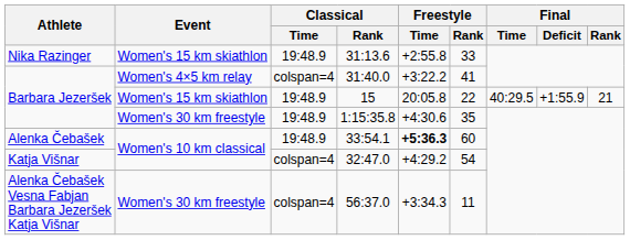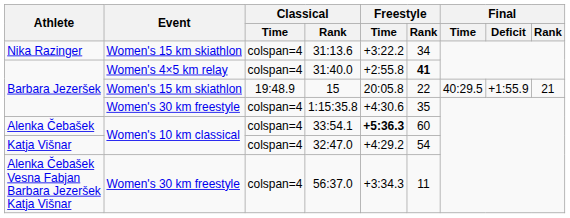31:13.6 | Classical / Time: 19:48.9 -> colspan=4
31:13.6 | Freestyle / Time: +2:55.8 -> +3:22.2
31:13.6 | Freestyle / Rank: 33 -> 34
31:40.0 | Freestyle / Time: +3:22.2 -> +2:55.8
31:40.0 | Freestyle / Rank: normal -> bold
1:15:35.8 | Classical / Time: 19:48.9 -> colspan=4
33:54.1 | Classical / Time: 19:48.9 -> colspan=4
